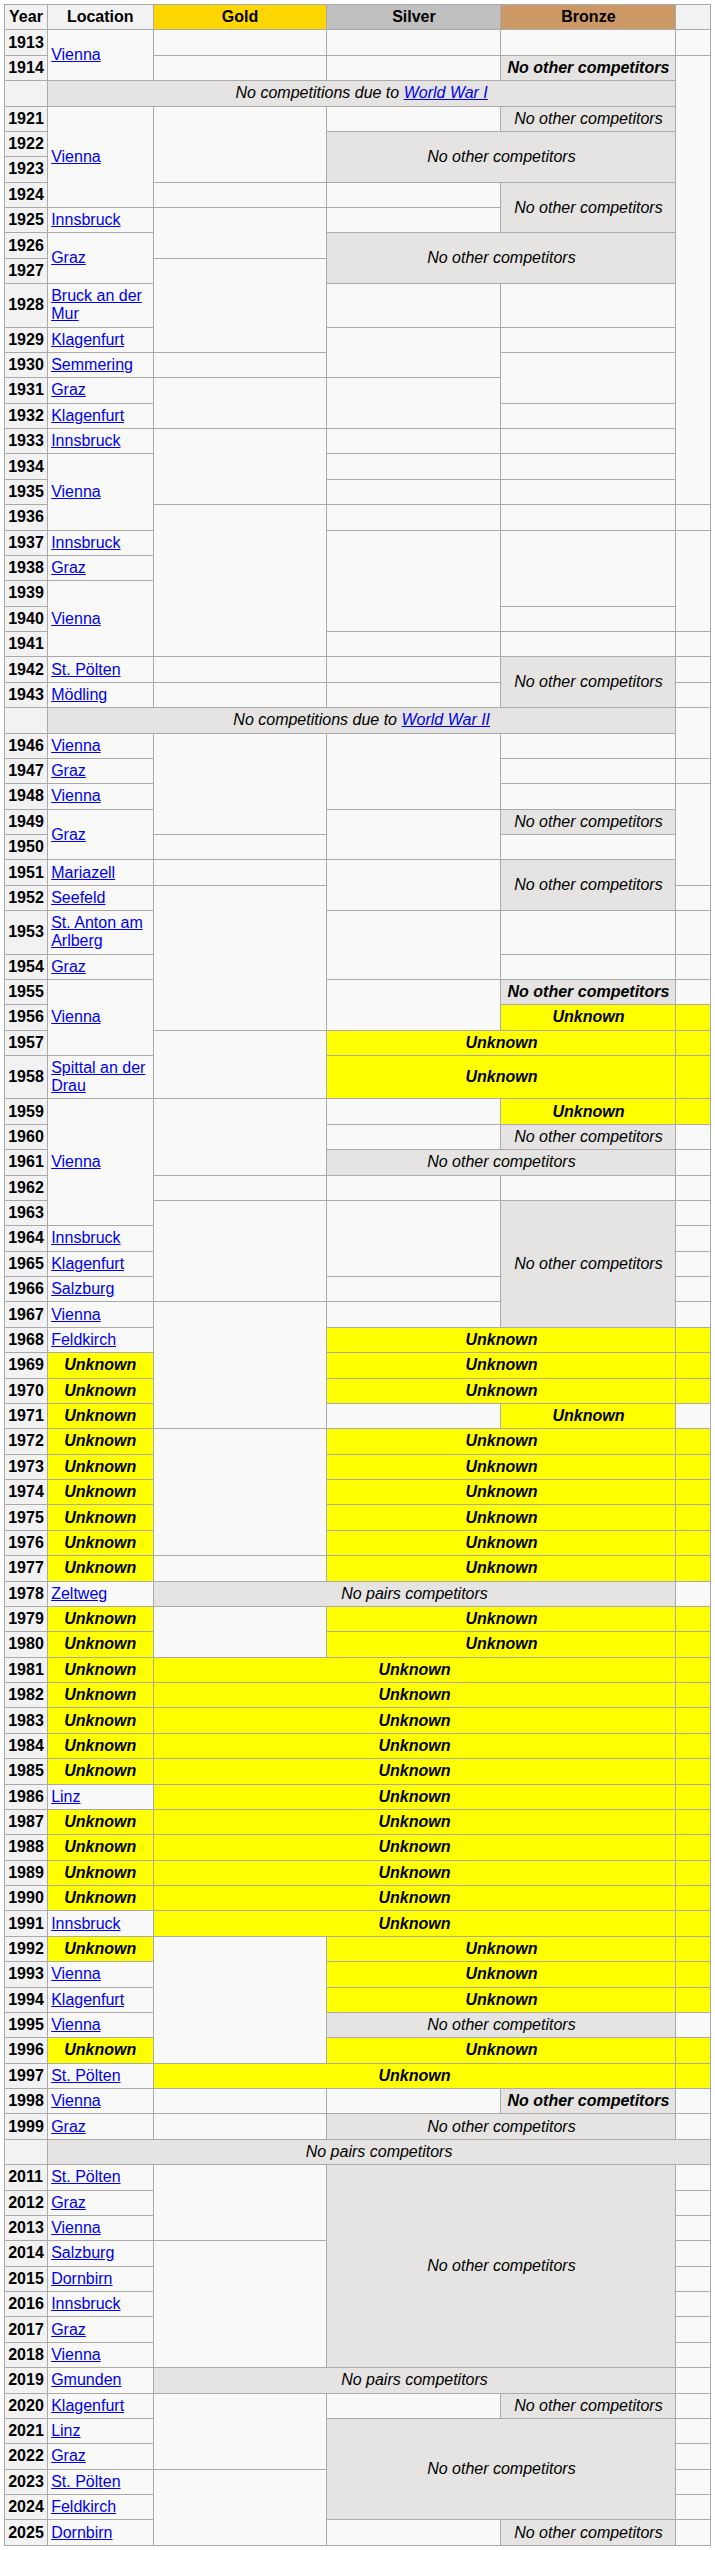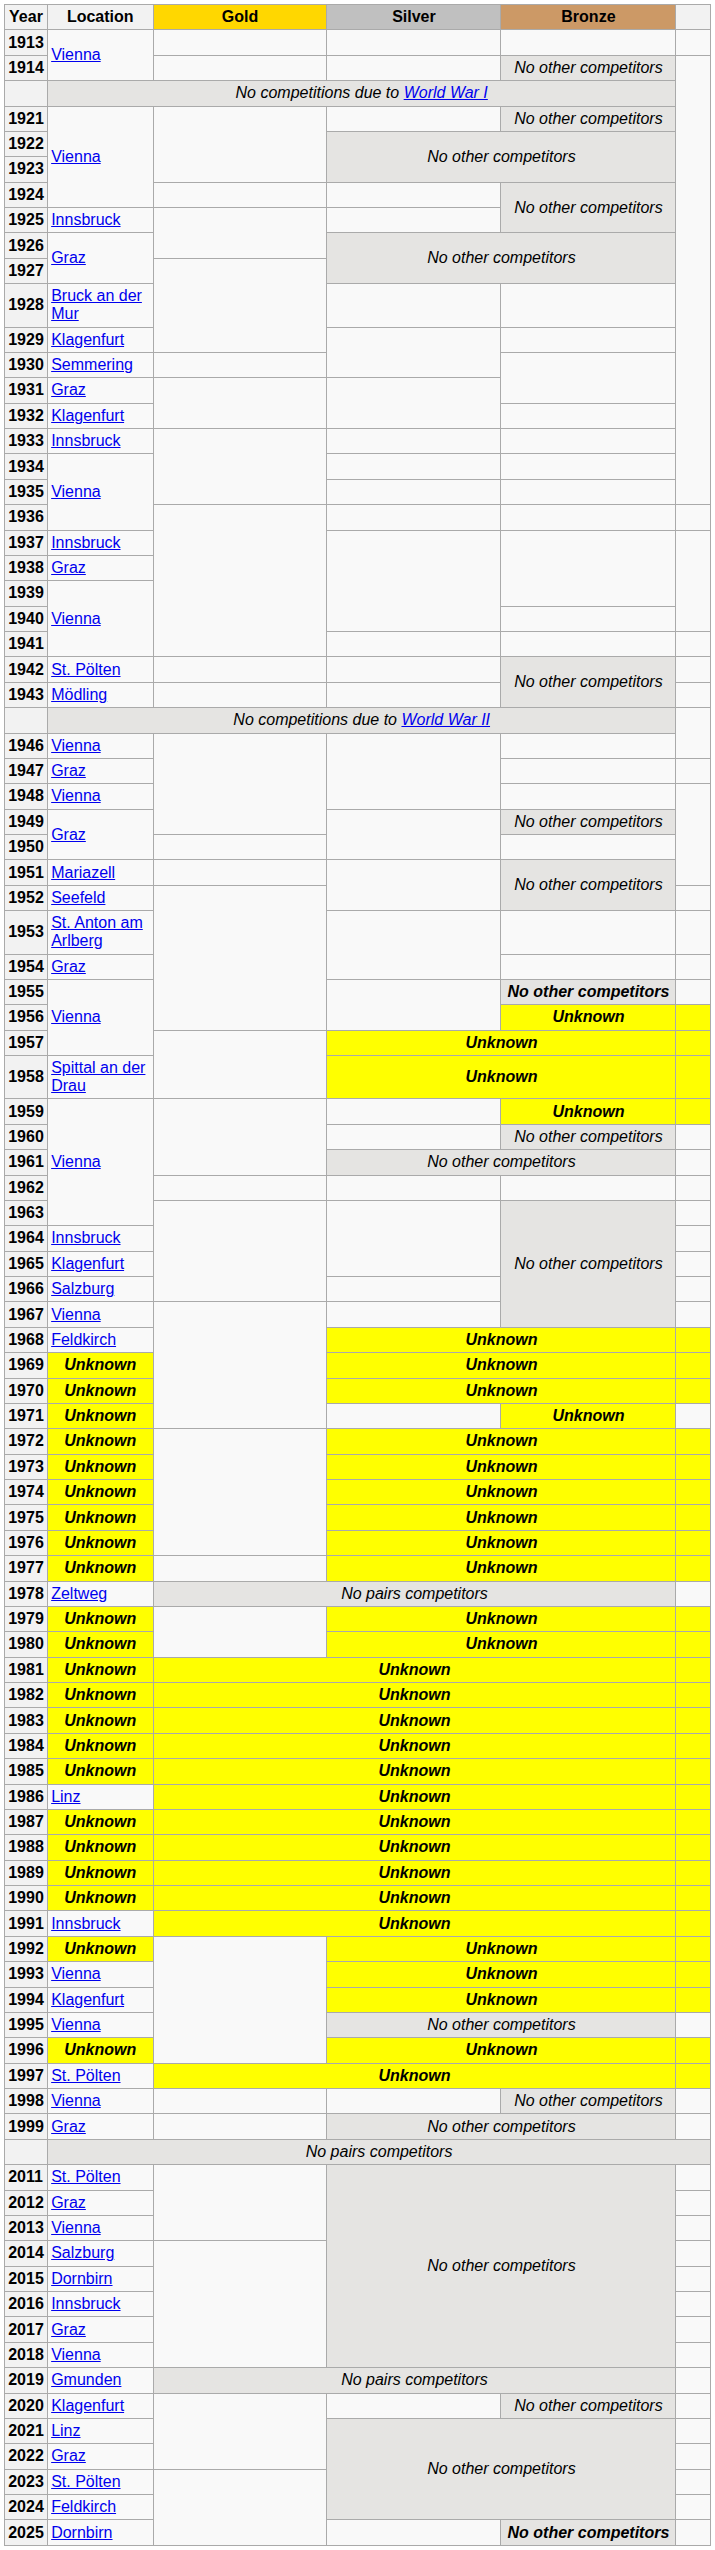1914 | Bronze: bold -> normal
1998 | Bronze: bold -> normal
2025 | Bronze: normal -> bold
